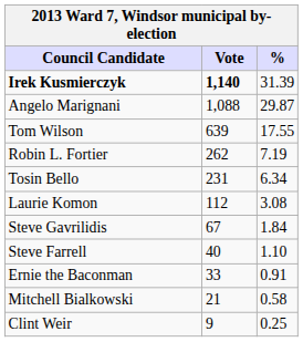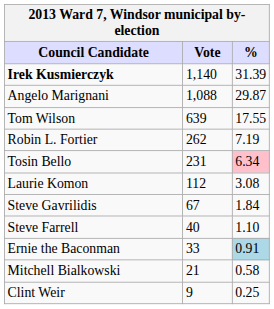Irek Kusmierczyk | Vote: bold -> normal
Tosin Bello | %: no background -> pink background
Ernie the Baconman | %: no background -> lightblue background
